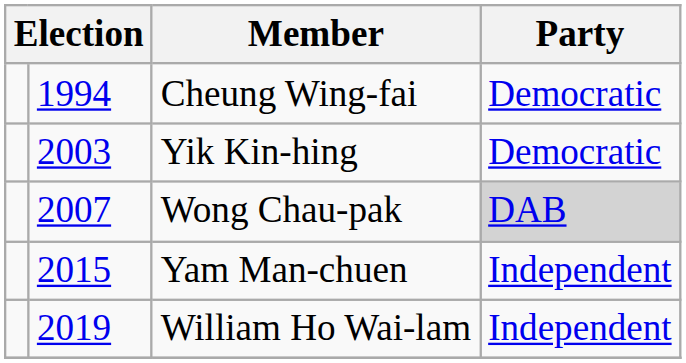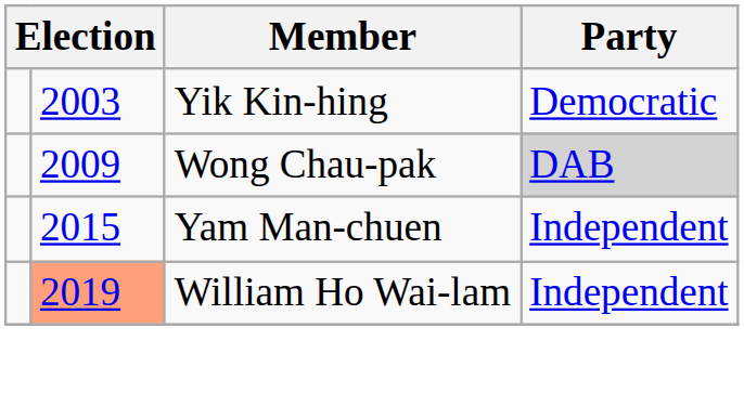- row: 1994 | Cheung Wing-fai | Democratic
Wong Chau-pak | column 2: 2007 -> 2009
William Ho Wai-lam | column 2: no background -> lightsalmon background
